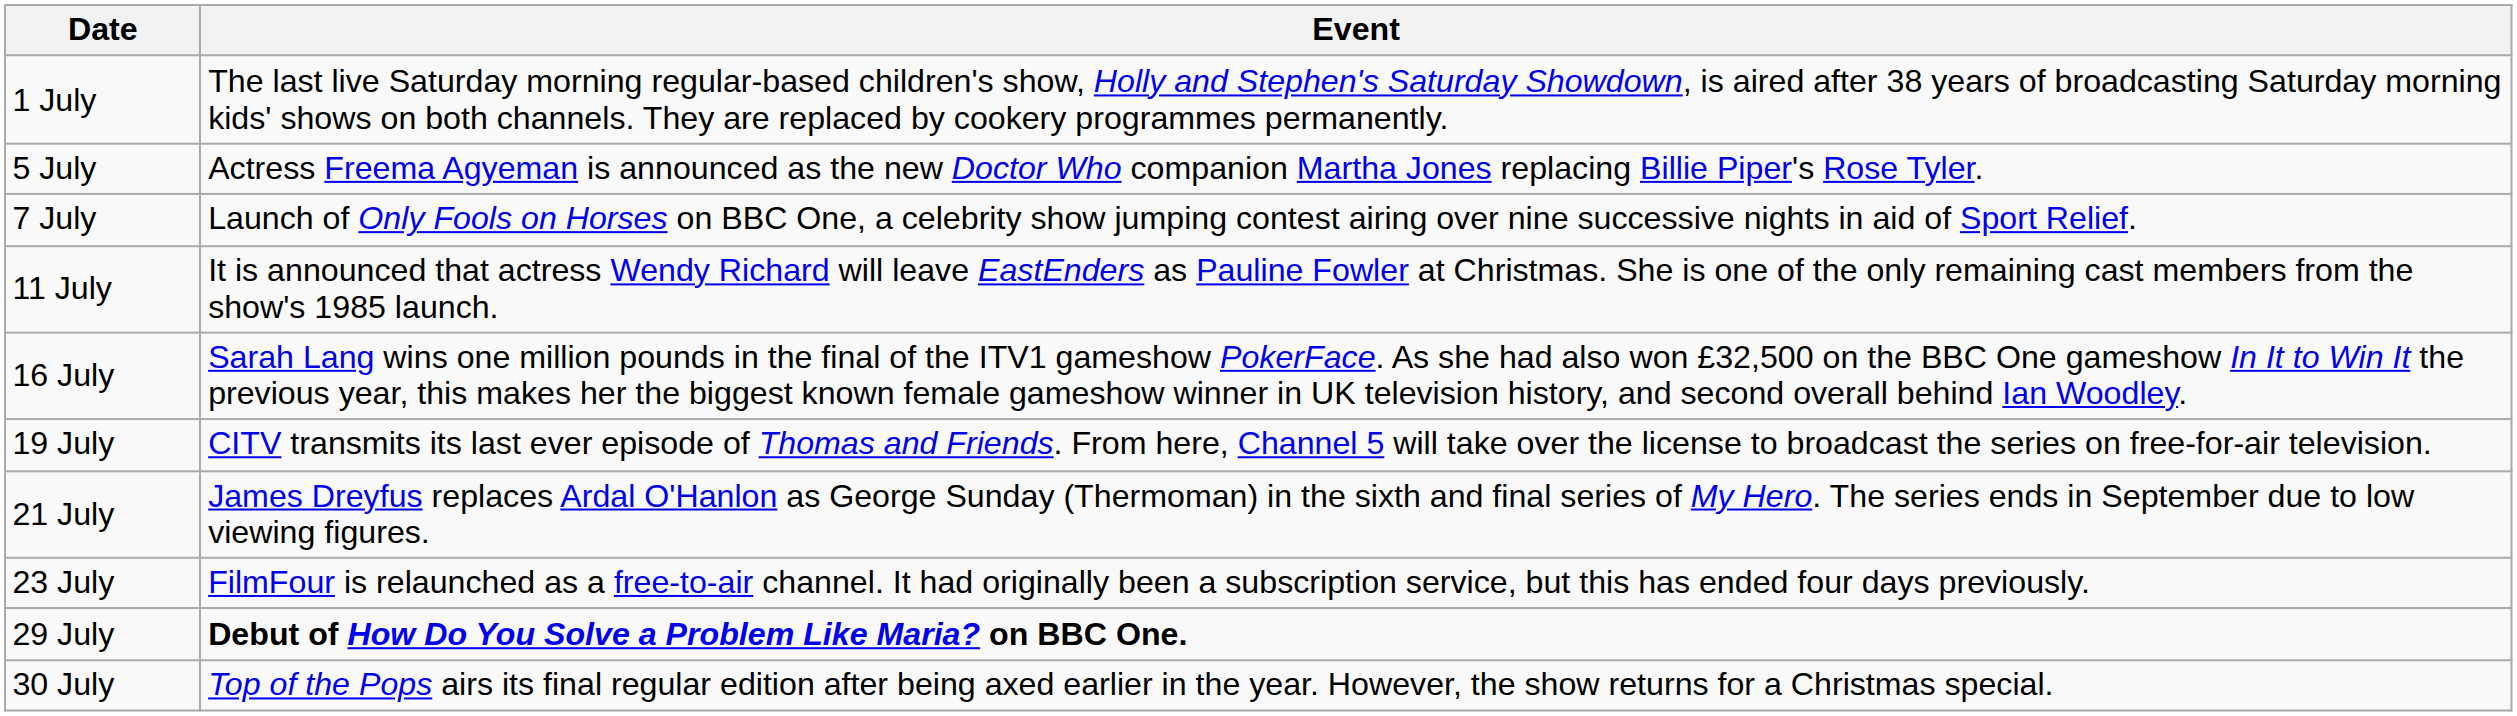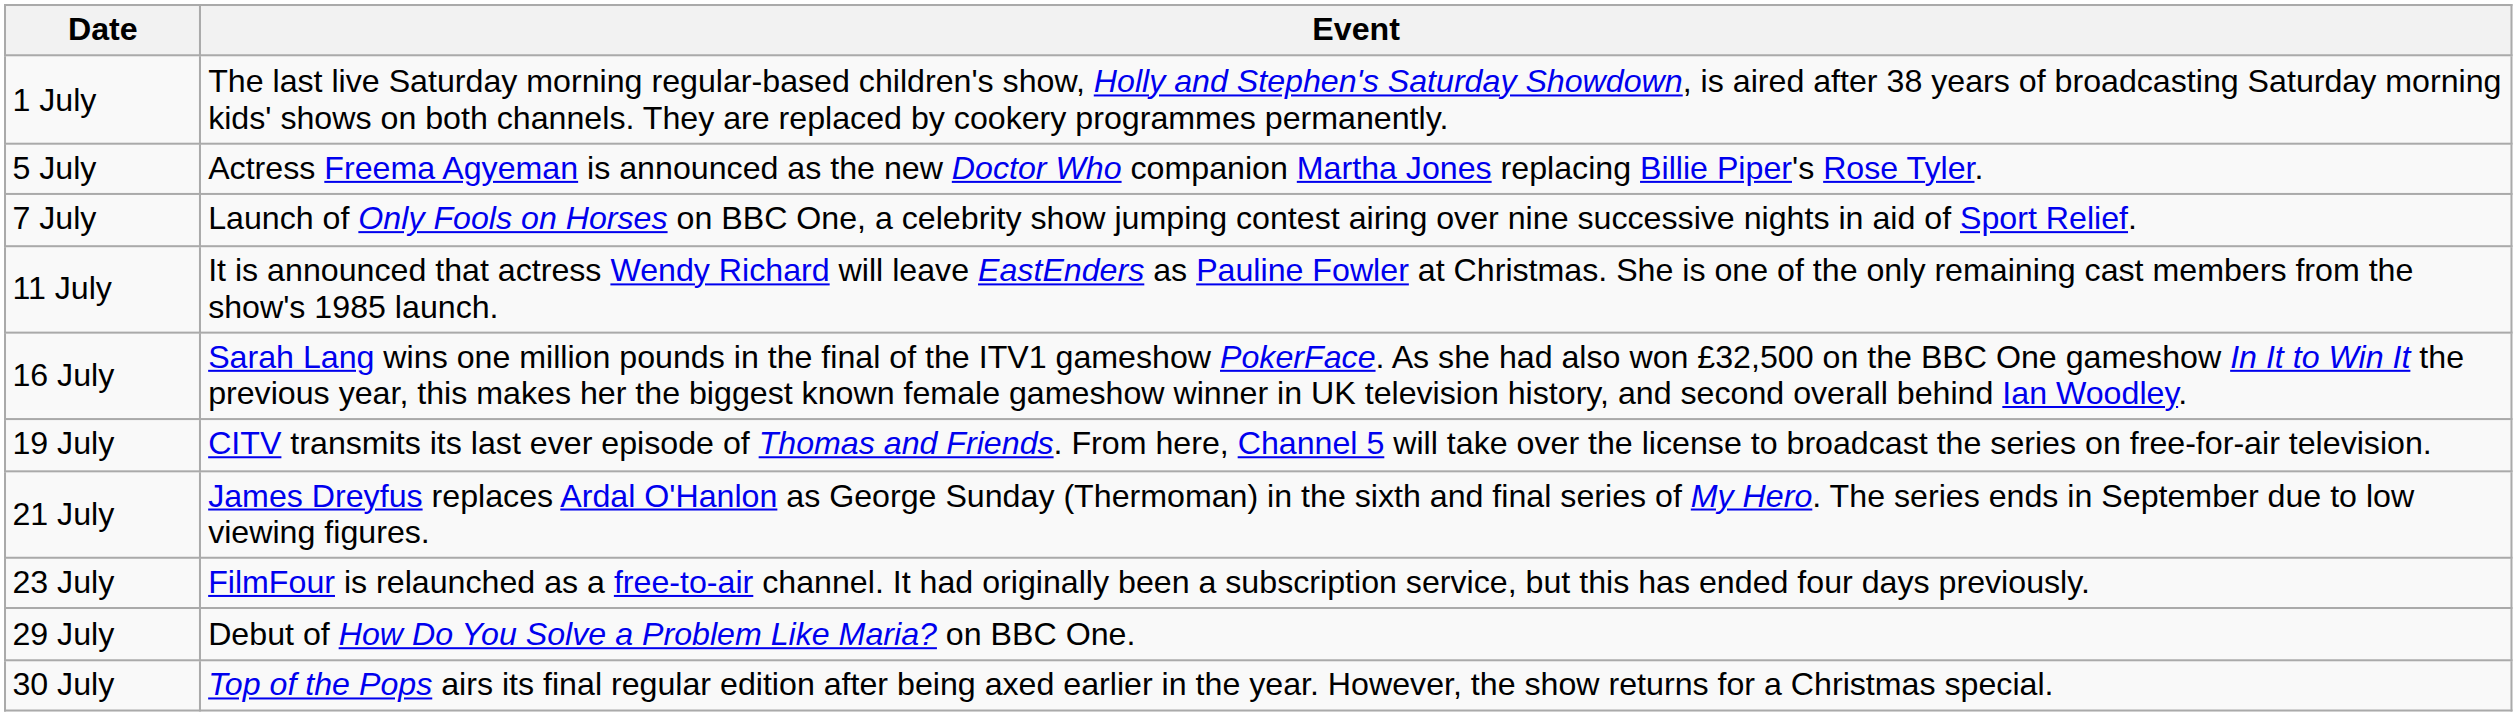29 July | Event: bold -> normal
